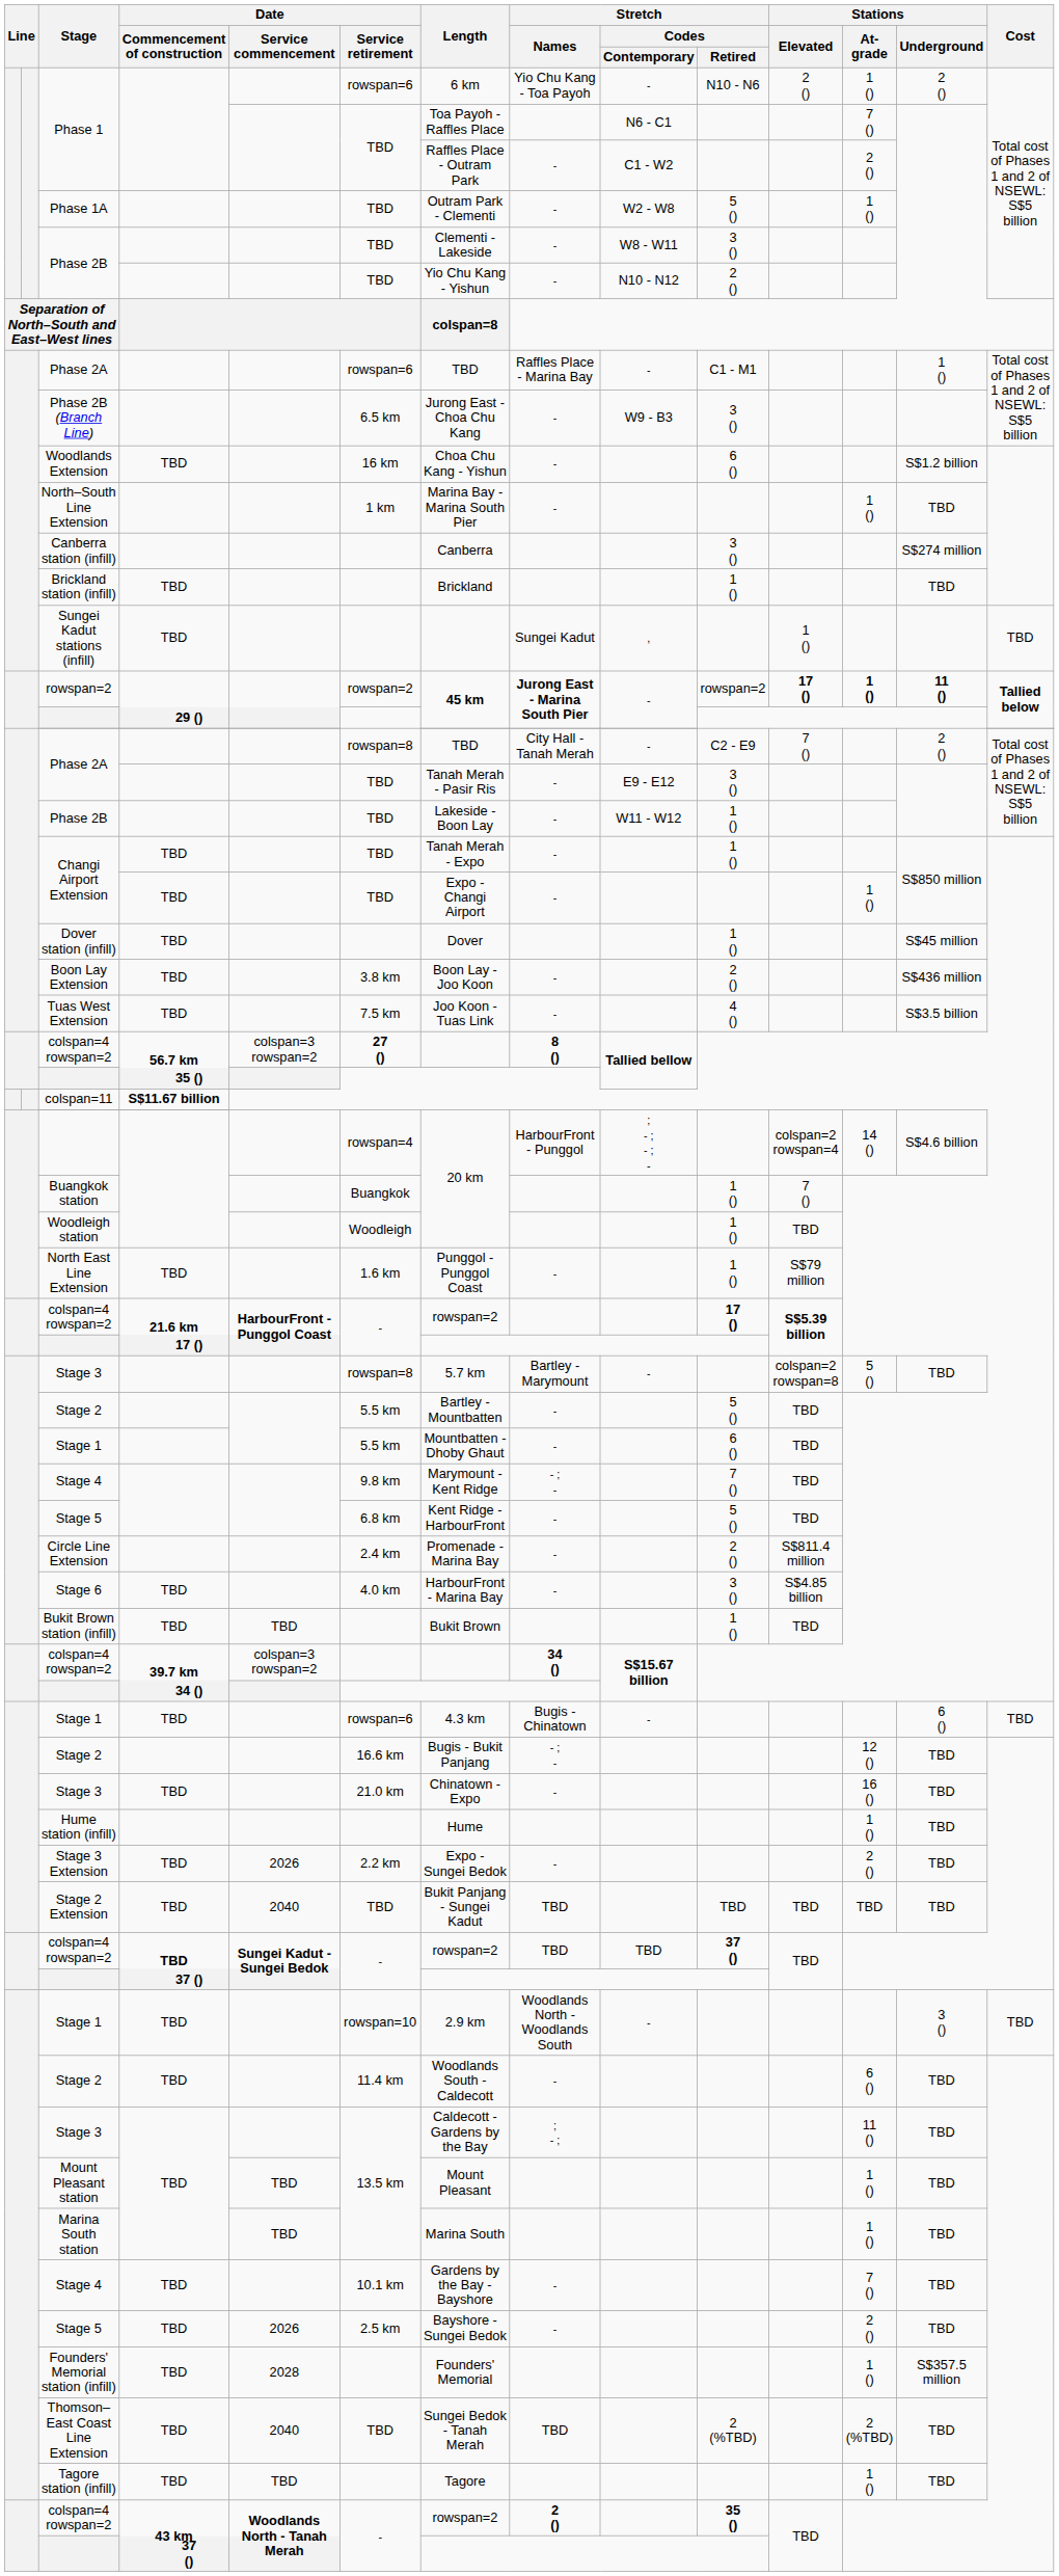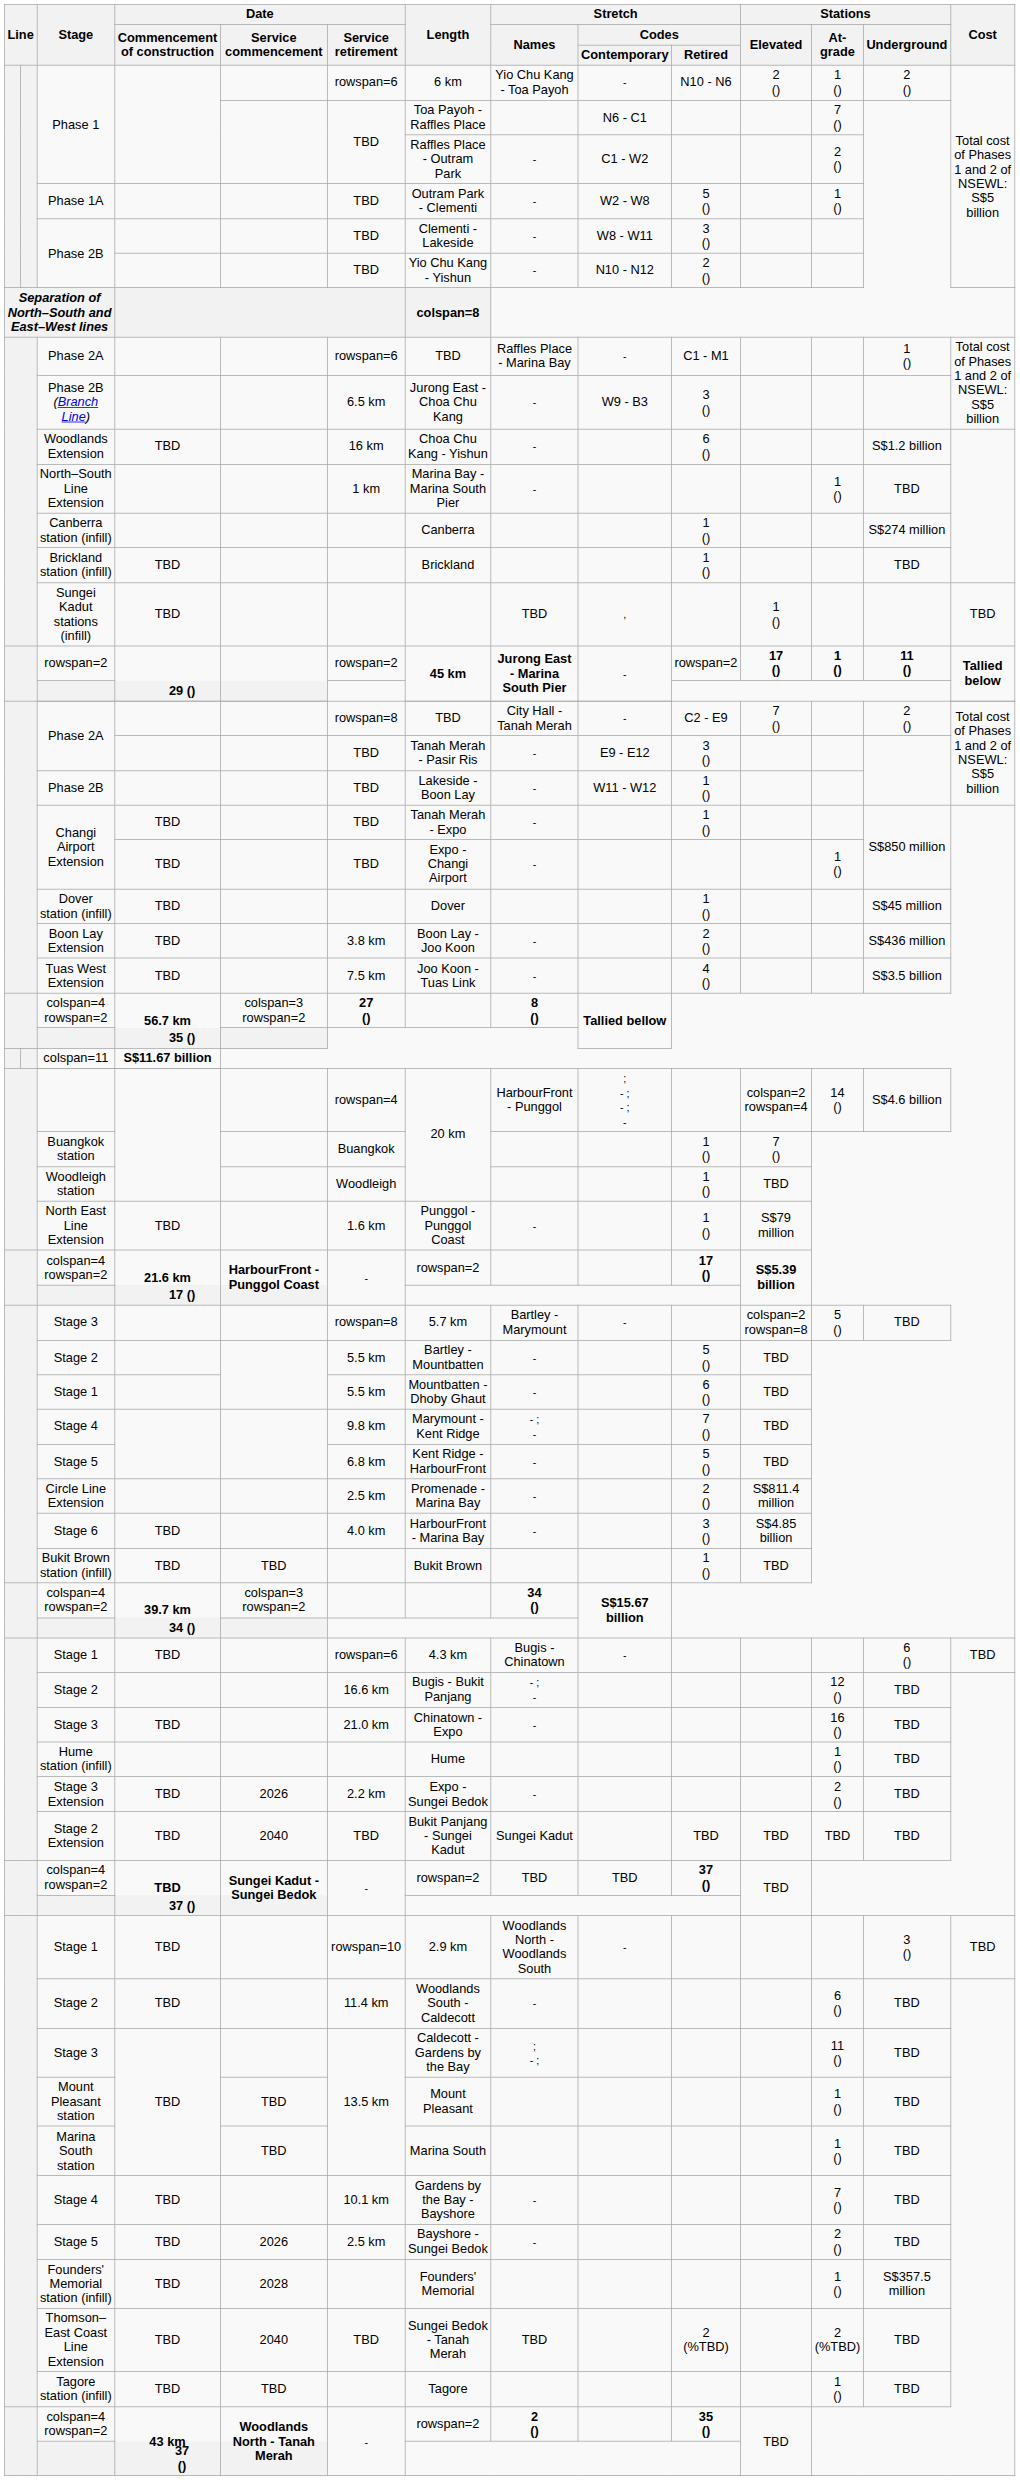Canberra station (infill) | Stretch / Codes / Retired: 3 () -> 1 ()
Sungei Kadut stations (infill) | Stretch / Names: Sungei Kadut -> TBD
Circle Line Extension | Date / Service retirement: 2.4 km -> 2.5 km
Stage 2 Extension | Stretch / Names: TBD -> Sungei Kadut
